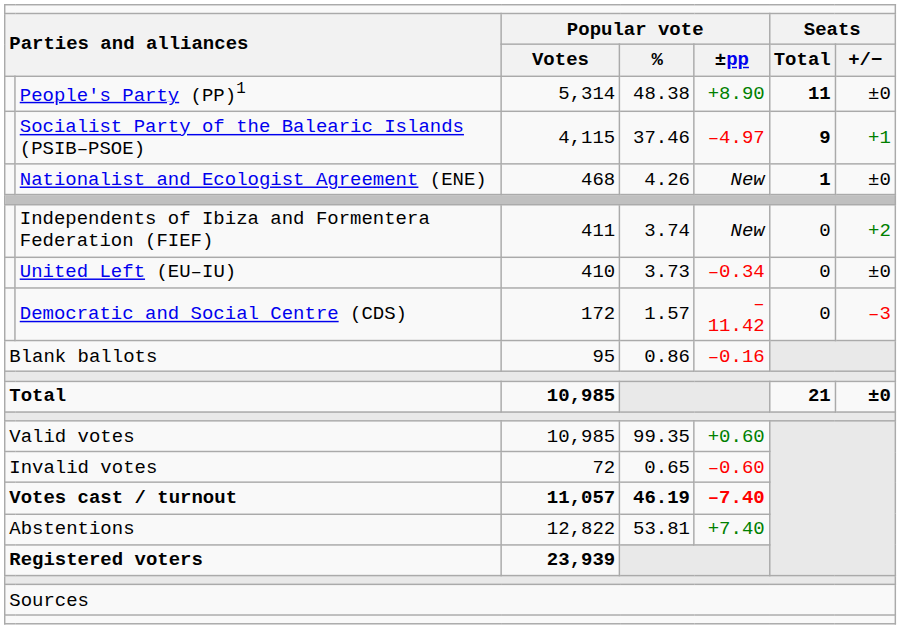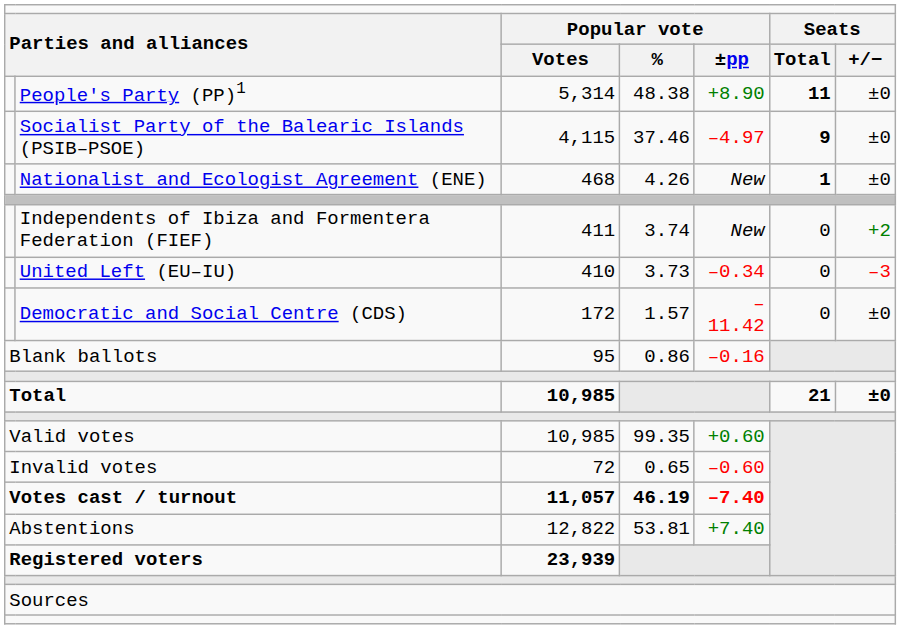Socialist Party of the Balearic Islands (PSIB–PSOE) | column 7: +1 -> ±0
United Left (EU–IU) | column 7: ±0 -> –3
Democratic and Social Centre (CDS) | column 7: –3 -> ±0
